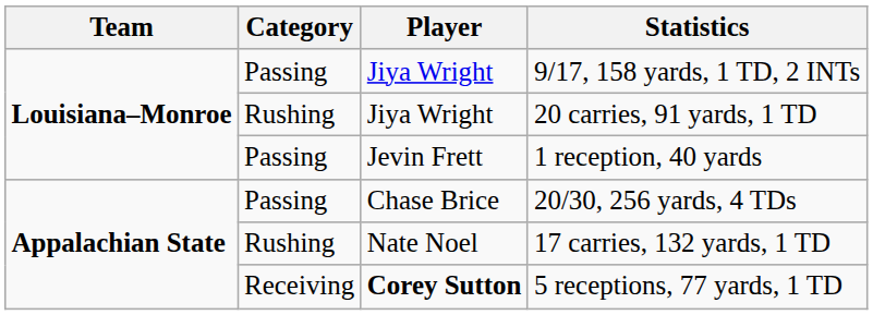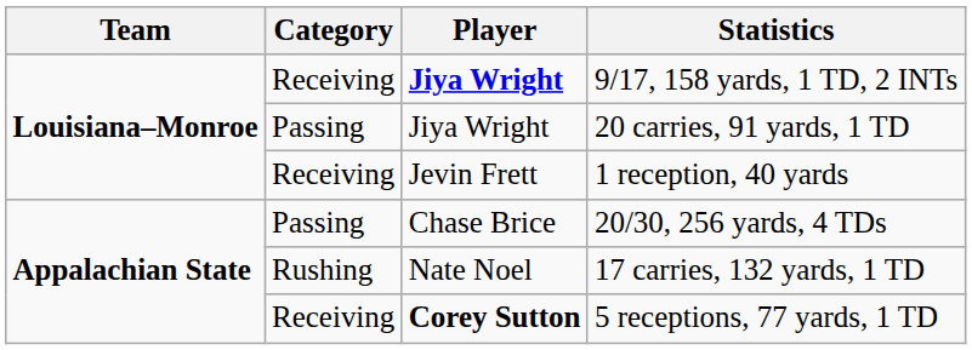9/17, 158 yards, 1 TD, 2 INTs | Category: Passing -> Receiving
9/17, 158 yards, 1 TD, 2 INTs | Player: normal -> bold
20 carries, 91 yards, 1 TD | Category: Rushing -> Passing
1 reception, 40 yards | Category: Passing -> Receiving
